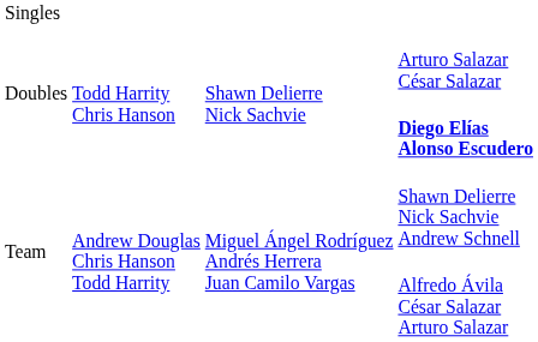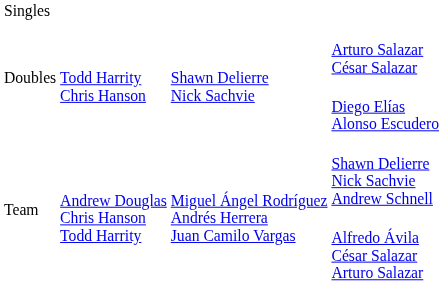Diego Elías Alonso Escudero | column 4: bold -> normal
